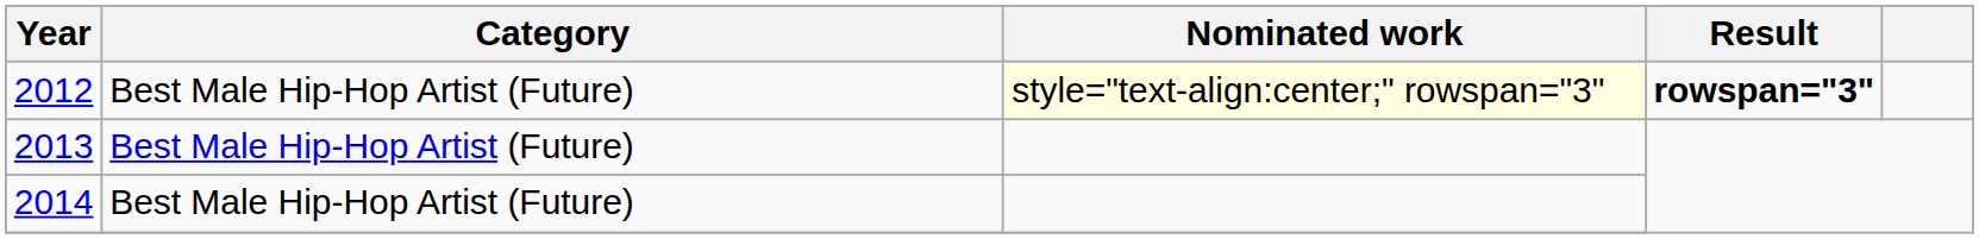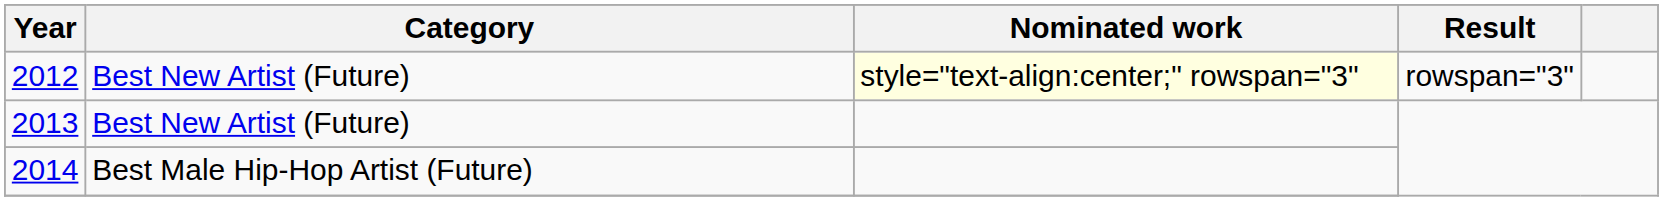2012 | Category: Best Male Hip-Hop Artist (Future) -> Best New Artist (Future)
2012 | Result: bold -> normal
2013 | Category: Best Male Hip-Hop Artist (Future) -> Best New Artist (Future)
